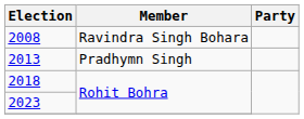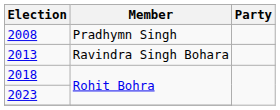2008 | Member: Ravindra Singh Bohara -> Pradhymn Singh
2013 | Member: Pradhymn Singh -> Ravindra Singh Bohara
